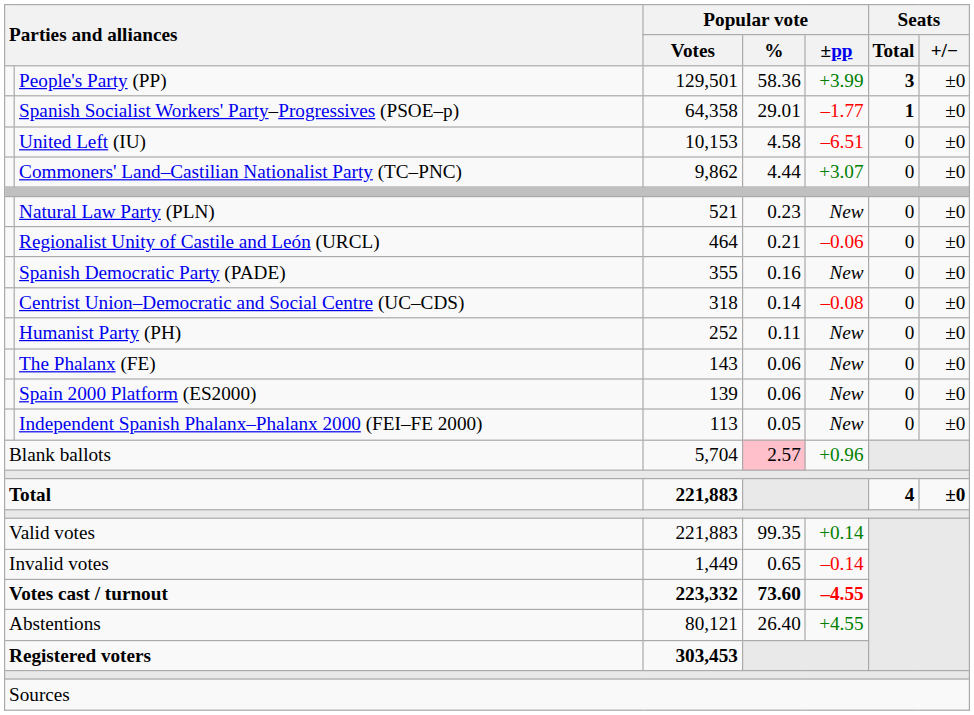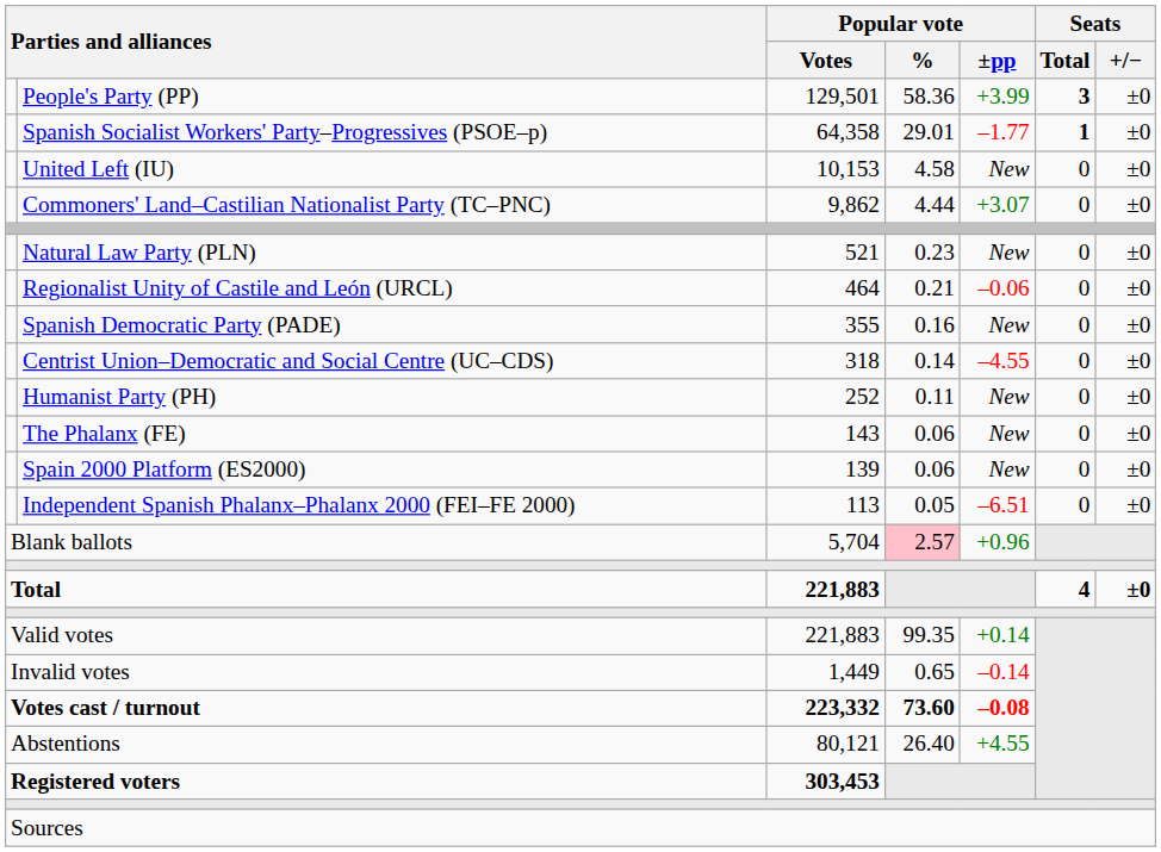United Left (IU) | Popular vote / ±pp: –6.51 -> New
Centrist Union–Democratic and Social Centre (UC–CDS) | Popular vote / ±pp: –0.08 -> –4.55
Independent Spanish Phalanx–Phalanx 2000 (FEI–FE 2000) | Popular vote / ±pp: New -> –6.51
Votes cast / turnout | Popular vote / ±pp: –4.55 -> –0.08
